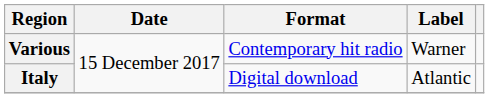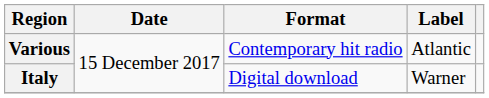Various | Label: Warner -> Atlantic
Italy | Label: Atlantic -> Warner
